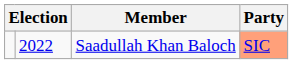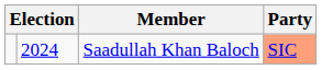Saadullah Khan Baloch | column 2: 2022 -> 2024
